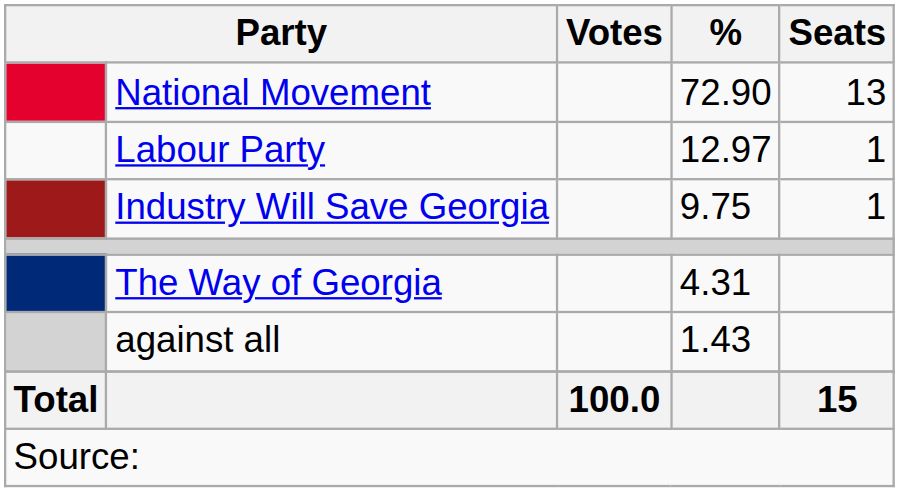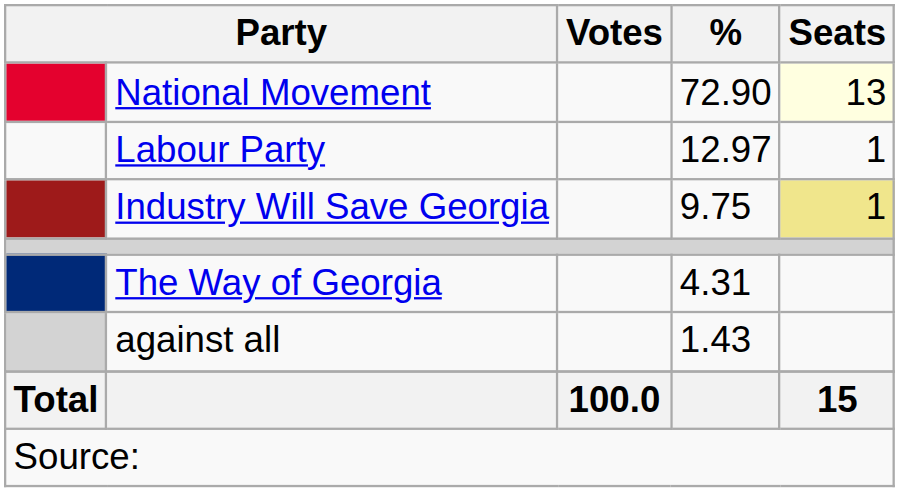National Movement | Seats: no background -> lightyellow background
Industry Will Save Georgia | Seats: no background -> khaki background
